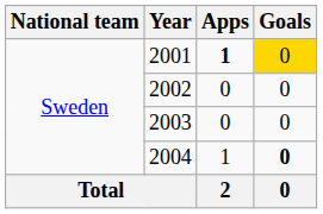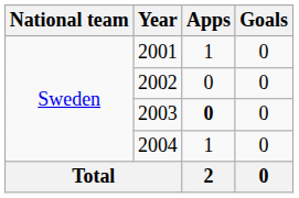2001 | Apps: bold -> normal
2001 | Goals: gold background -> no background
2003 | Apps: normal -> bold
2004 | Goals: bold -> normal
